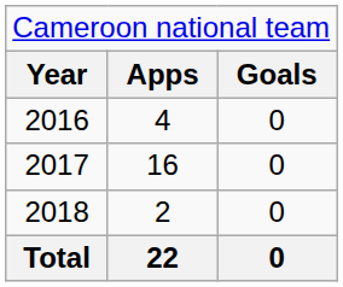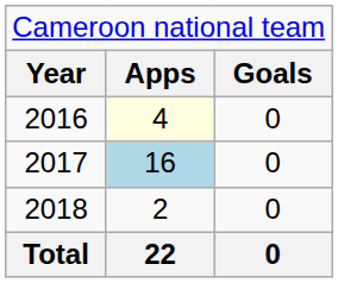2016 | column 2: no background -> lightyellow background
2017 | column 2: no background -> lightblue background
